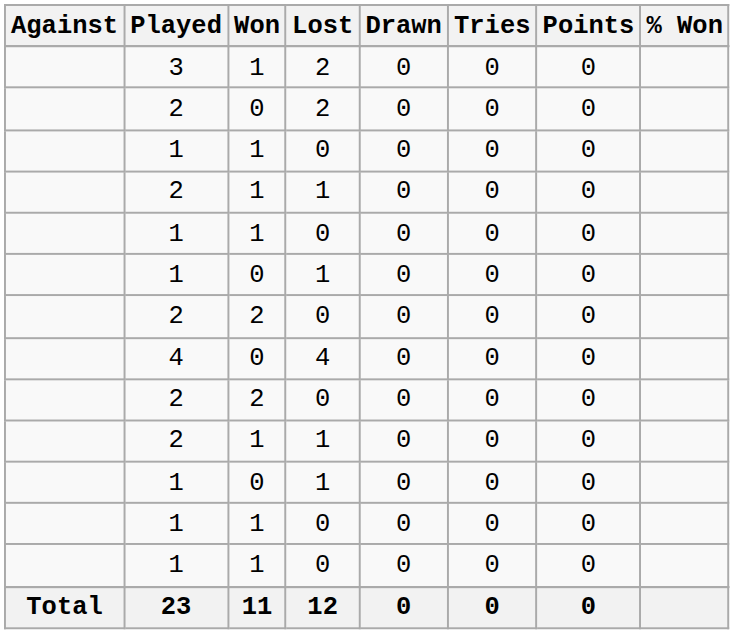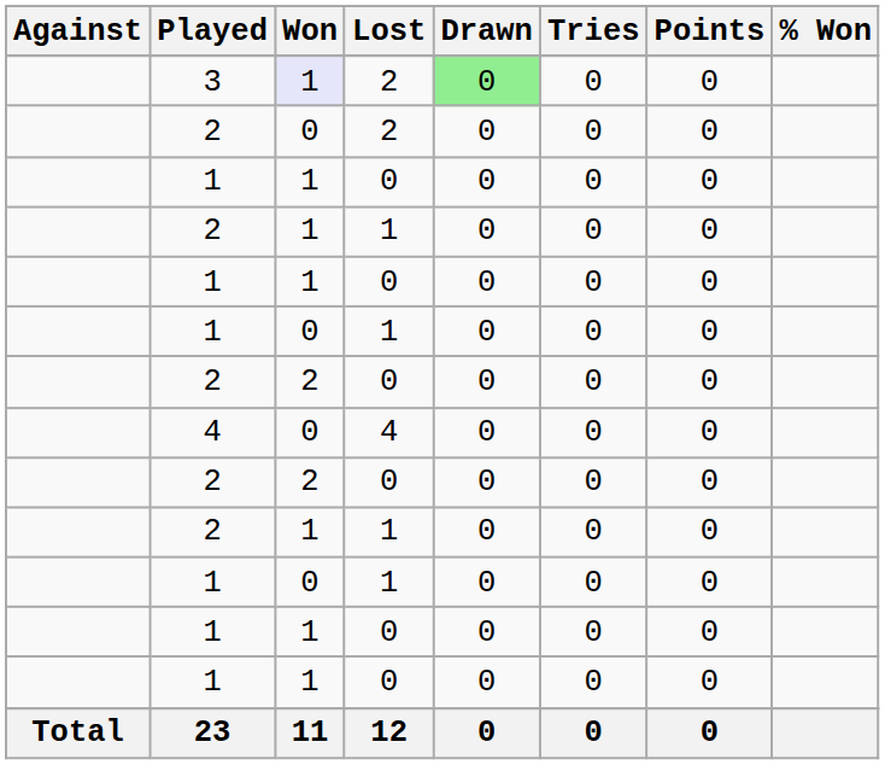3 | Won: no background -> lavender background
3 | Drawn: no background -> lightgreen background
